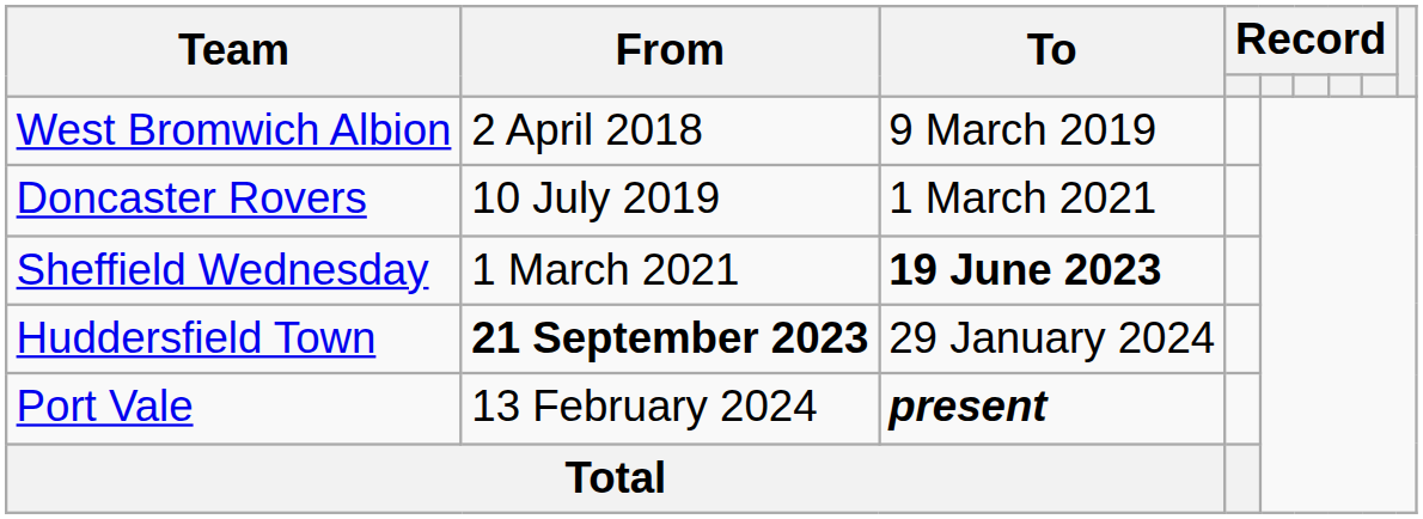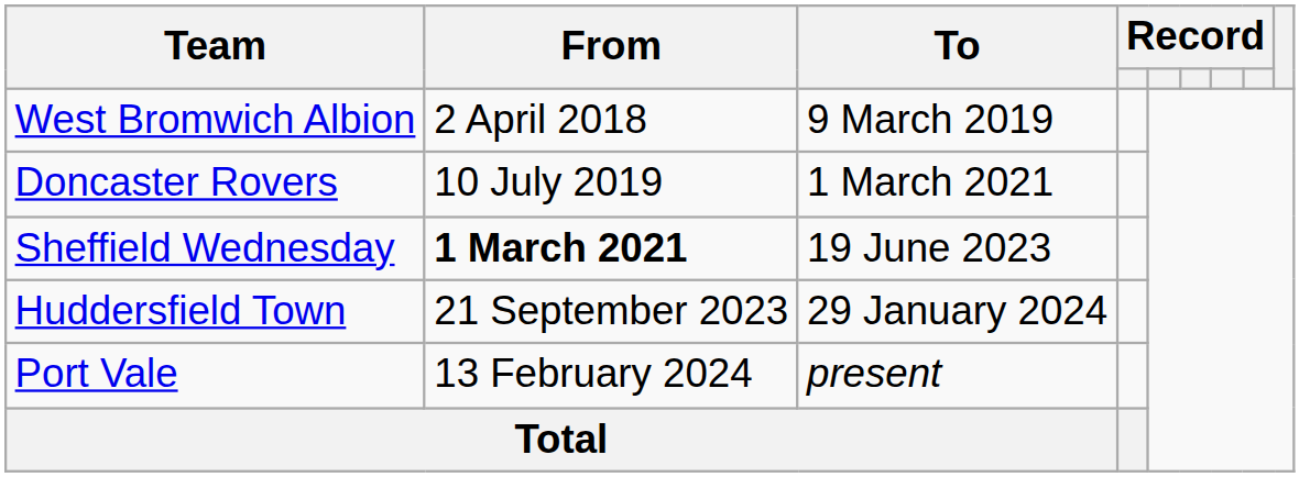Sheffield Wednesday | From: normal -> bold
Sheffield Wednesday | To: bold -> normal
Huddersfield Town | From: bold -> normal
Port Vale | To: bold -> normal
